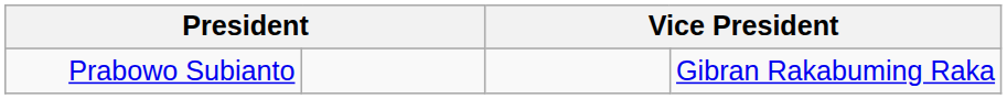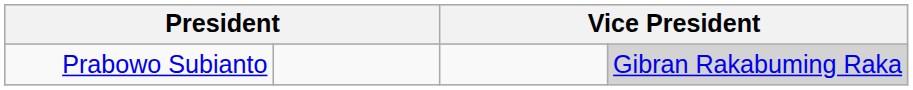Prabowo Subianto | column 4: no background -> lightgrey background
